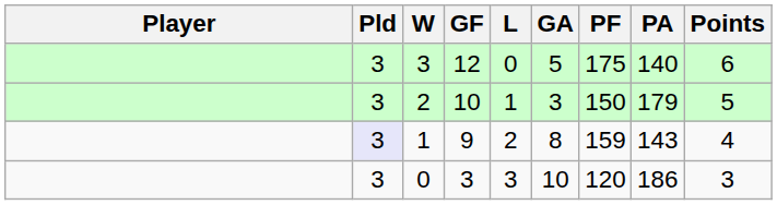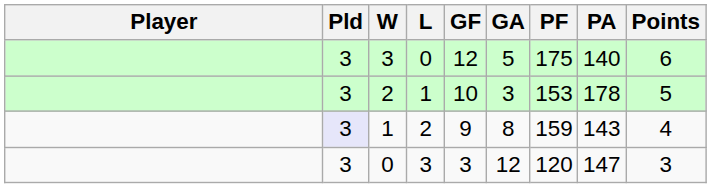columns swapped: L <-> GF
row 3 | PF: 150 -> 153
row 3 | PA: 179 -> 178
row 5 | GA: 10 -> 12
row 5 | PA: 186 -> 147
